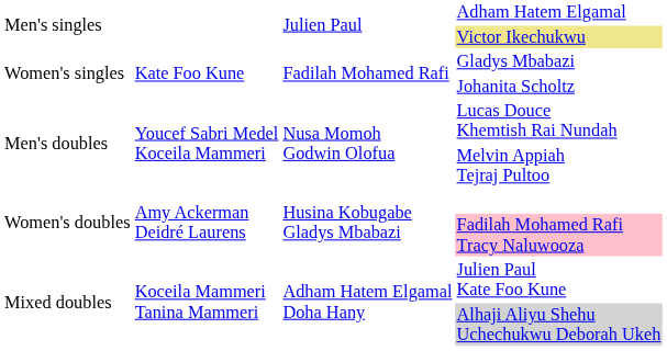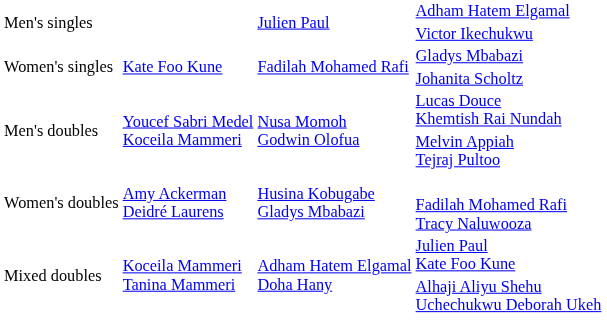Victor Ikechukwu | column 4: khaki background -> no background
Fadilah Mohamed Rafi Tracy Naluwooza | column 4: pink background -> no background
Alhaji Aliyu Shehu Uchechukwu Deborah Ukeh | column 4: lightgrey background -> no background
